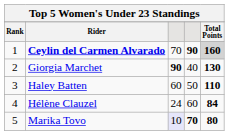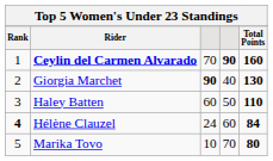Ceylin del Carmen Alvarado | Total Points: lightgrey background -> no background
Hélène Clauzel | Rank: normal -> bold
Marika Tovo | column 3: lavender background -> no background
Marika Tovo | column 4: bold -> normal
